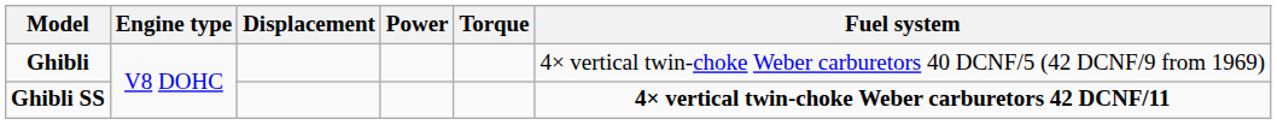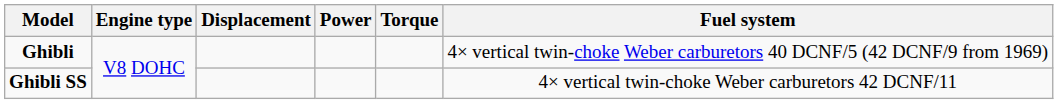Ghibli SS | Fuel system: bold -> normal
